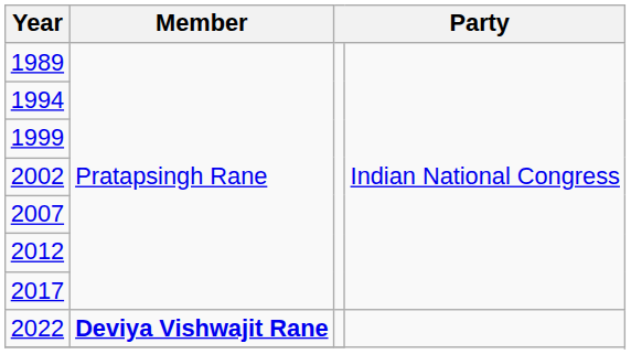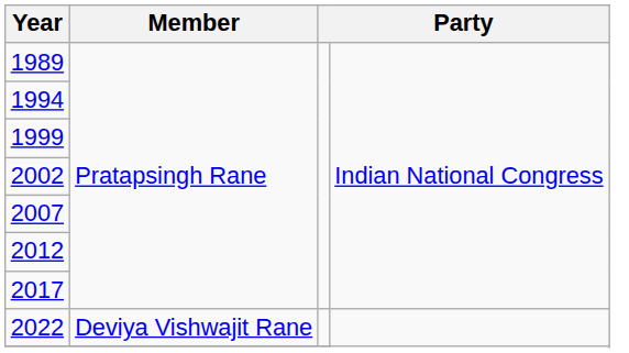2022 | Member: bold -> normal
